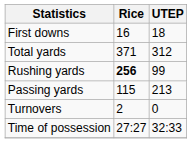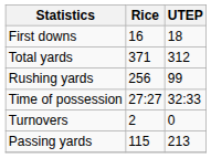Rushing yards | Rice: bold -> normal
rows swapped: Passing yards <-> Time of possession
